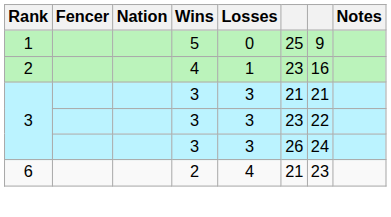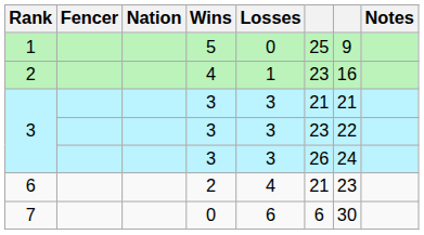+ row: 7 | 0 | 6 | 6 | 30
